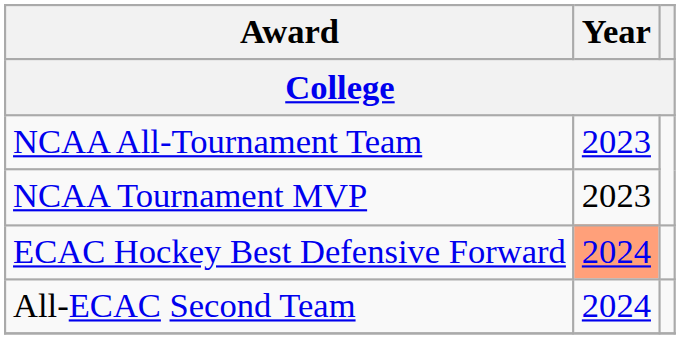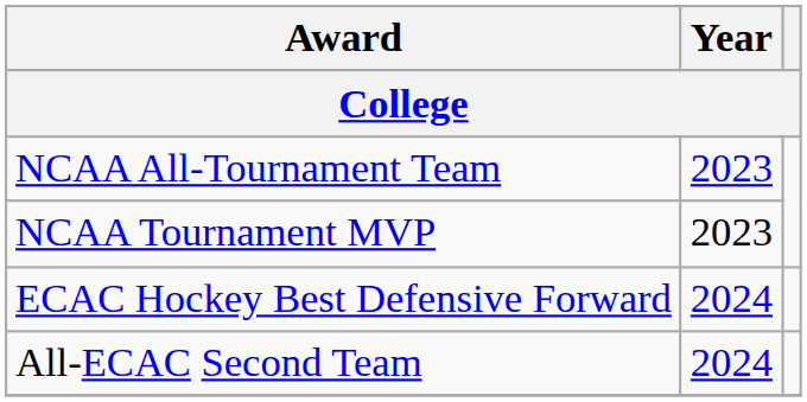ECAC Hockey Best Defensive Forward | Year: lightsalmon background -> no background
